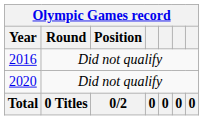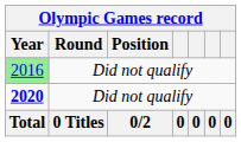2016 | Year: no background -> lightgreen background
2020 | Year: normal -> bold
